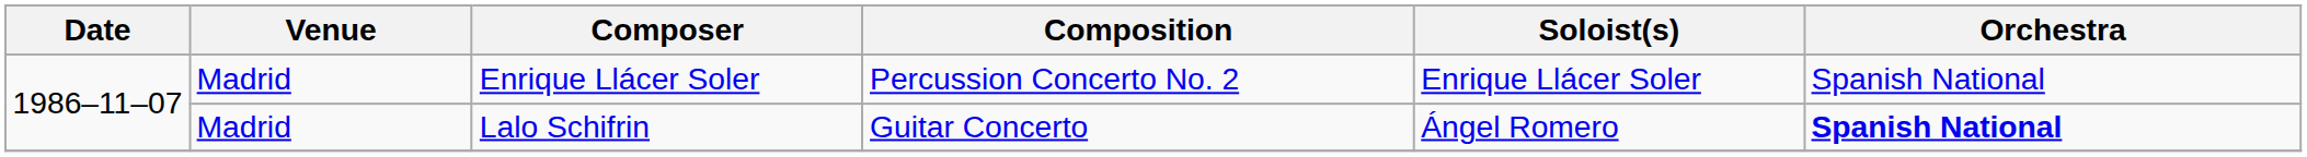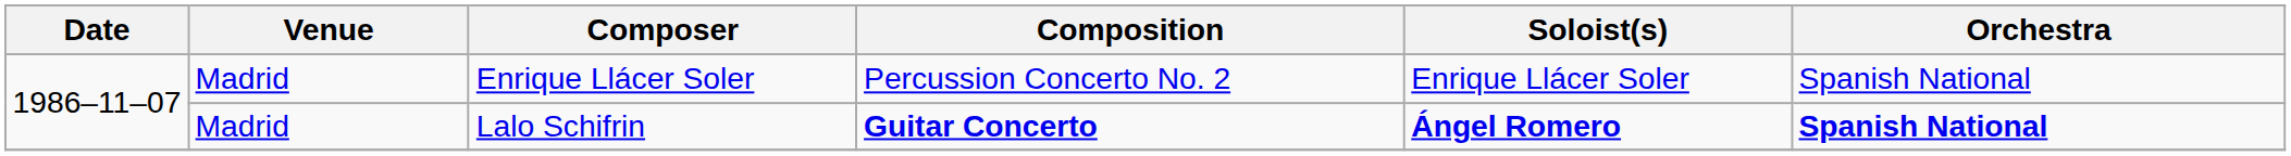Lalo Schifrin | Composition: normal -> bold
Lalo Schifrin | Soloist(s): normal -> bold
